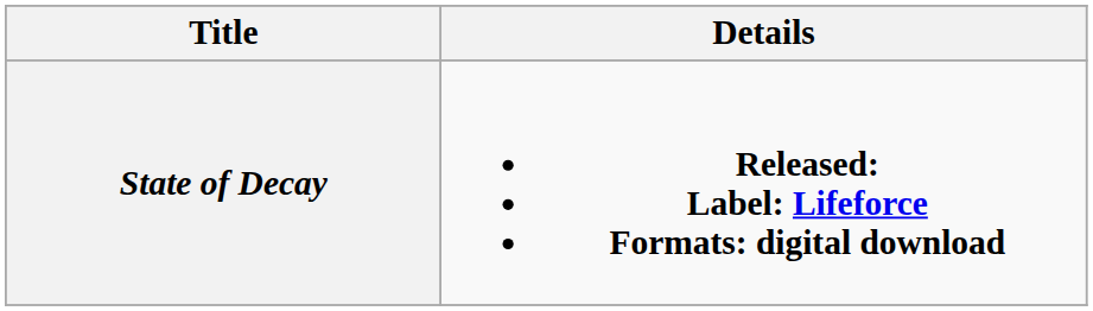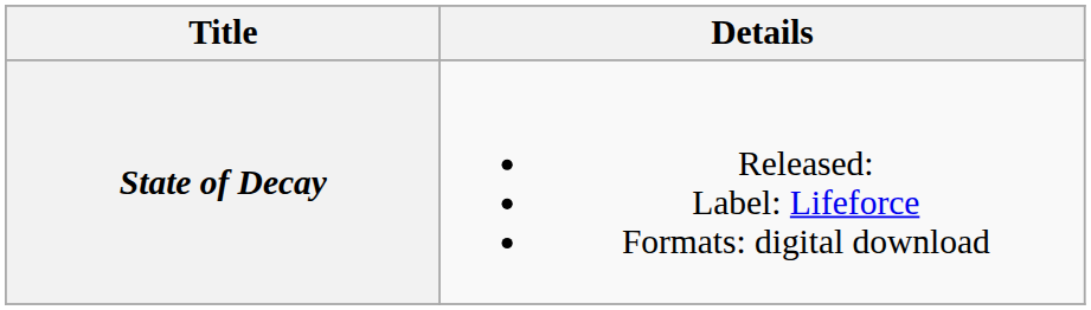State of Decay | Details: bold -> normal
